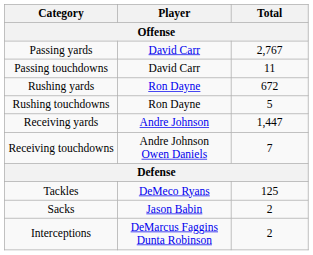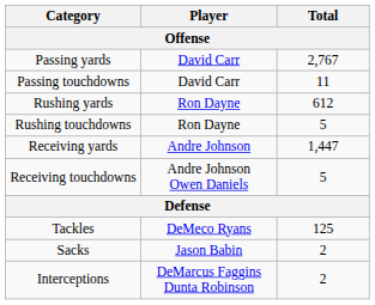Rushing yards | Total: 672 -> 612
Receiving touchdowns | Total: 7 -> 5
